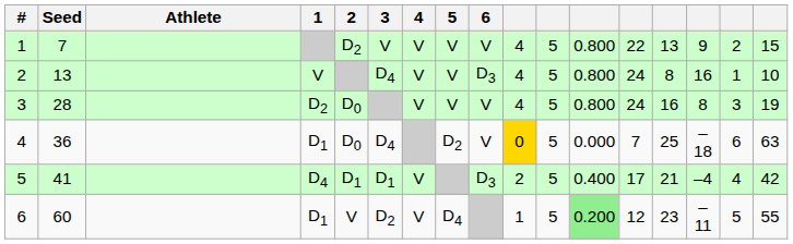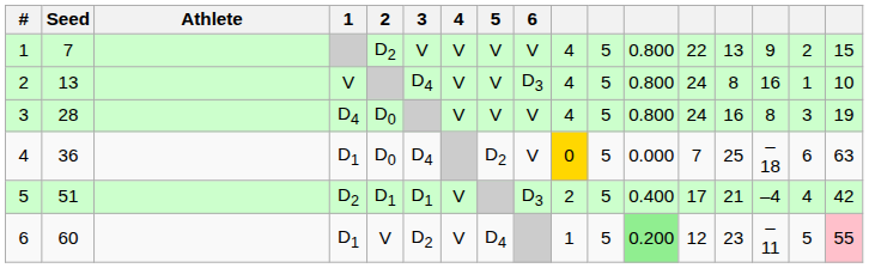row 4 | 1: D2 -> D4
row 6 | Seed: 41 -> 51
row 6 | 1: D4 -> D2
row 7 | column 17: no background -> pink background
